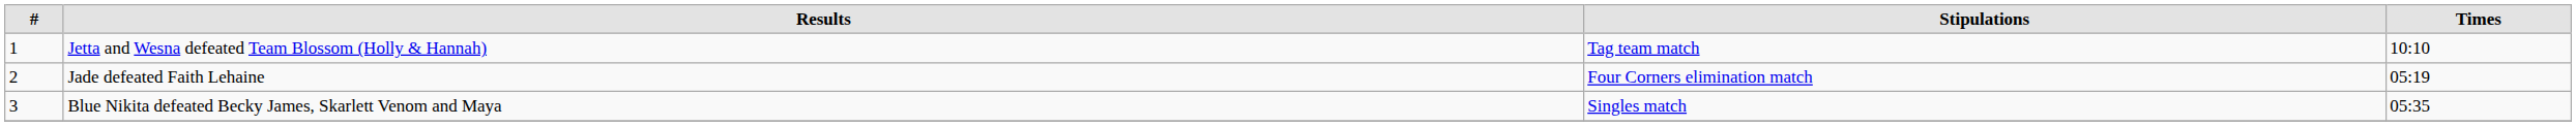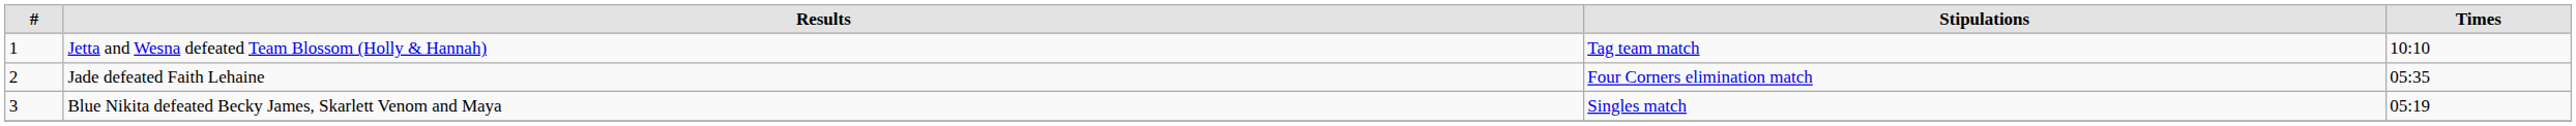Jade defeated Faith Lehaine | Times: 05:19 -> 05:35
Blue Nikita defeated Becky James, Skarlett Venom and Maya | Times: 05:35 -> 05:19
